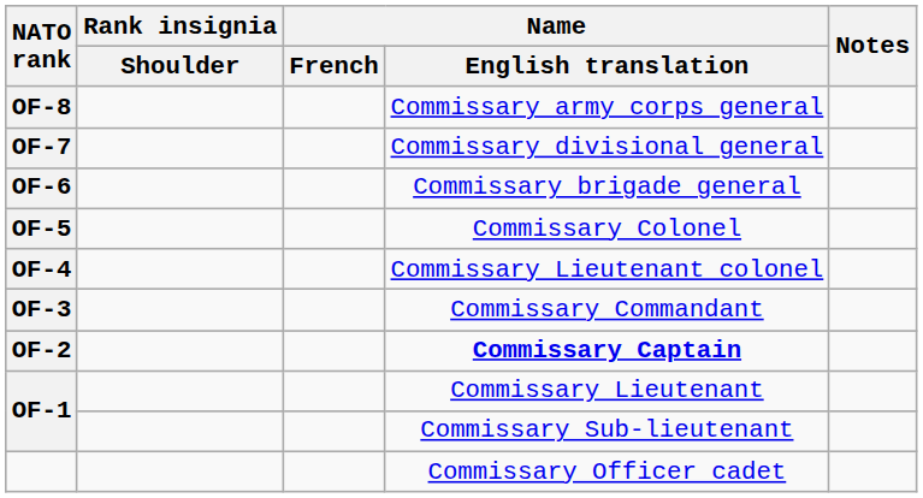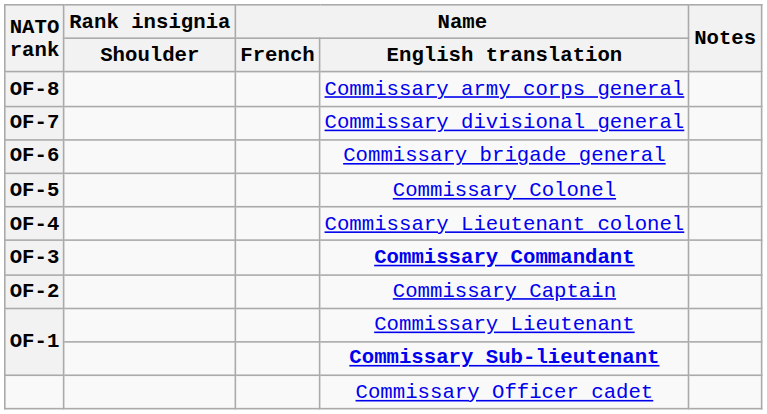Commissary Commandant | Name / English translation: normal -> bold
Commissary Captain | Name / English translation: bold -> normal
Commissary Sub-lieutenant | Name / English translation: normal -> bold
